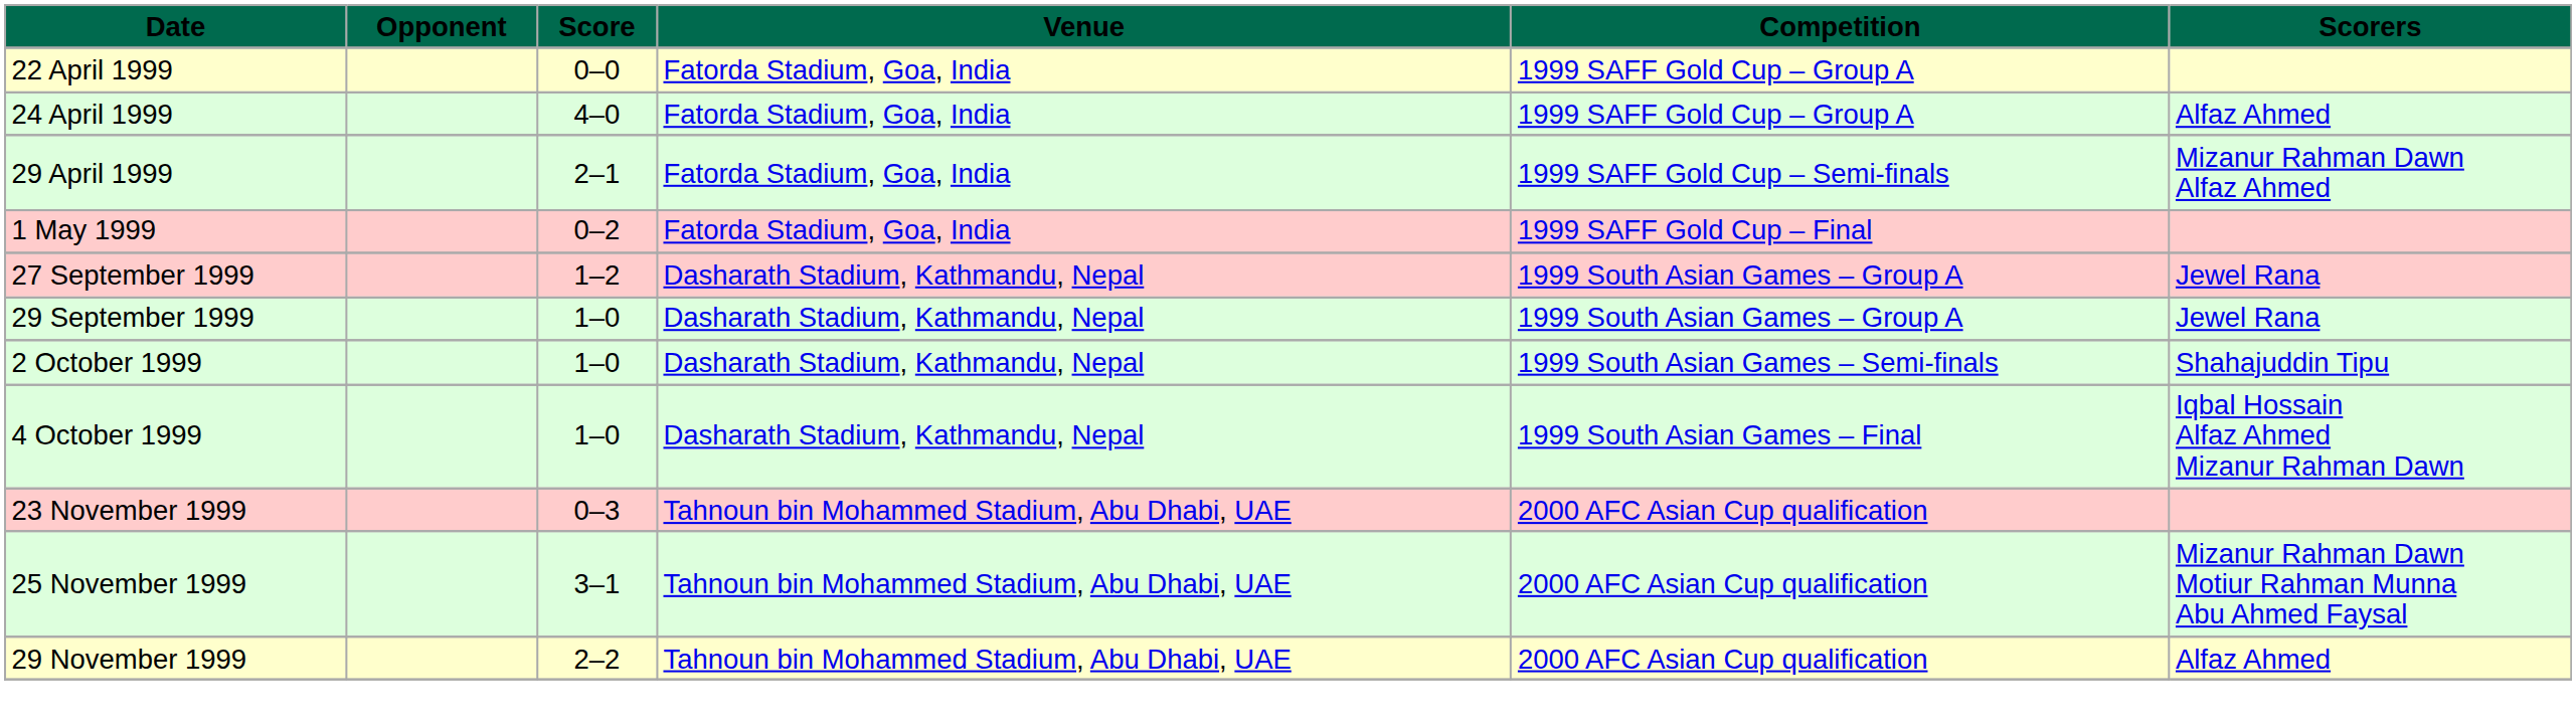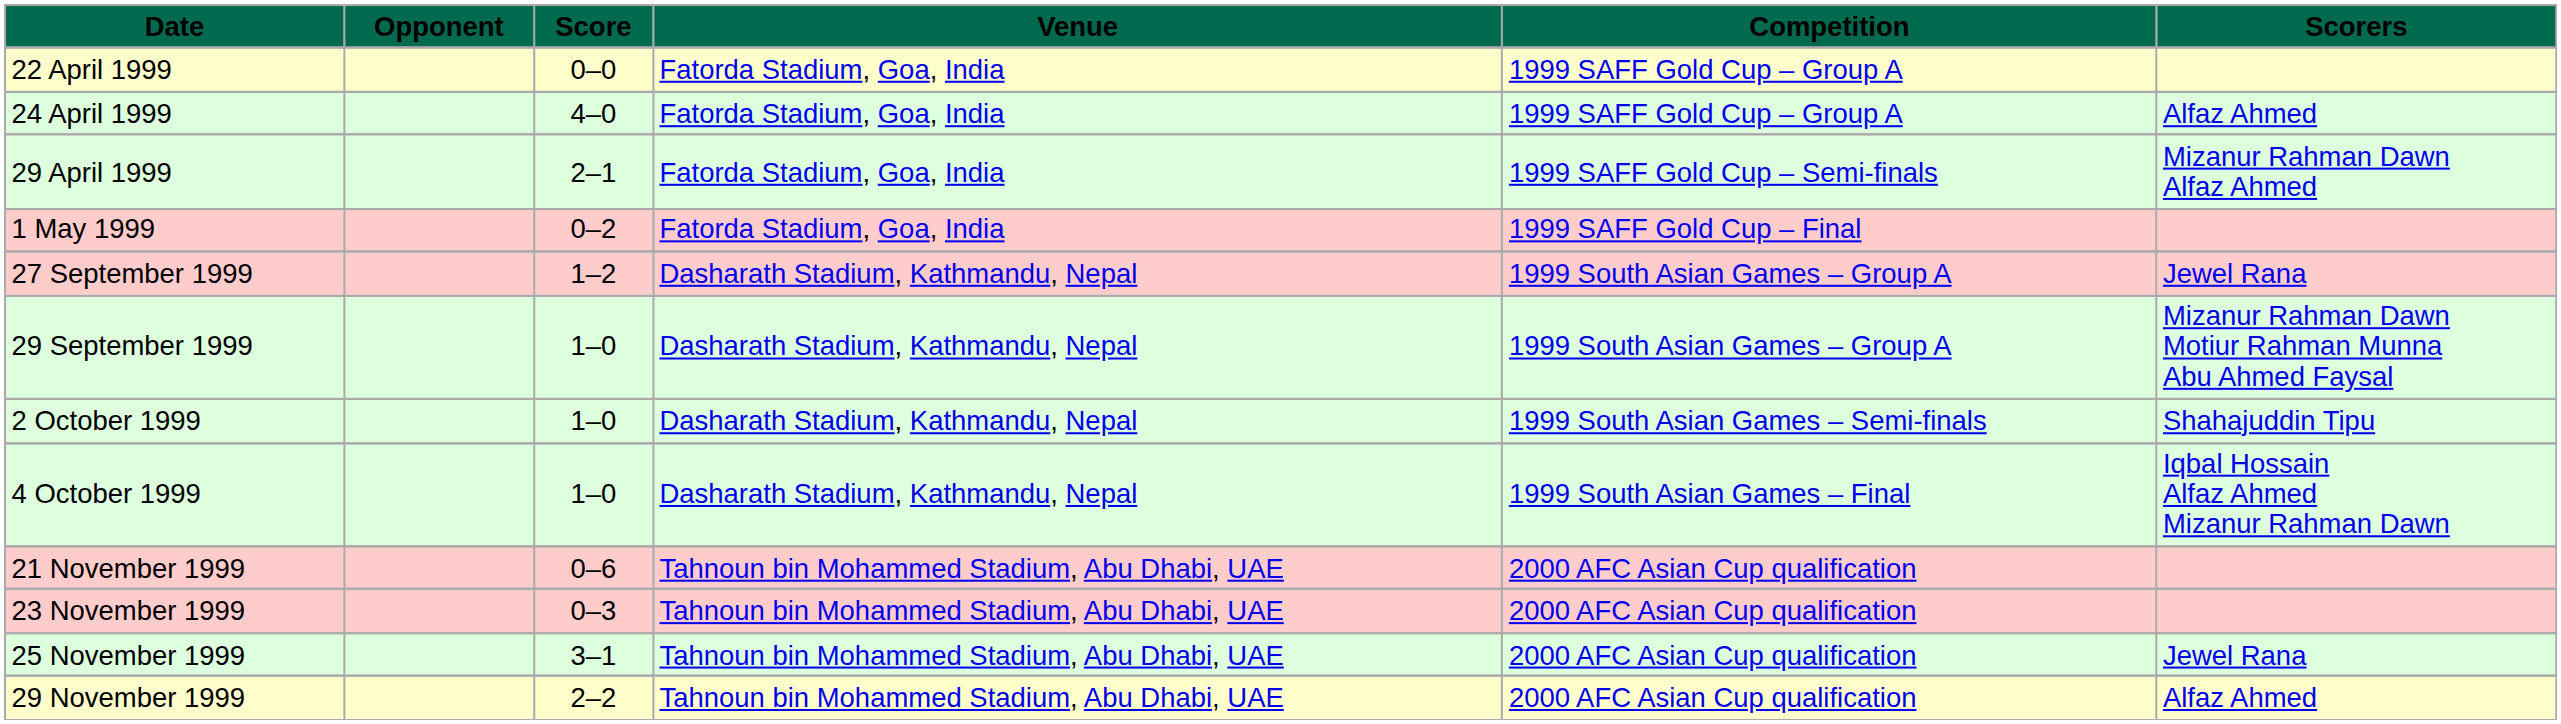29 September 1999 | Scorers: Jewel Rana -> Mizanur Rahman Dawn Motiur Rahman Munna Abu Ahmed Faysal
+ row: 21 November 1999 | 0–6 | Tahnoun bin Mohammed Stadium, Abu Dhabi, UAE | 2000 AFC Asian Cup qualification
25 November 1999 | Scorers: Mizanur Rahman Dawn Motiur Rahman Munna Abu Ahmed Faysal -> Jewel Rana
